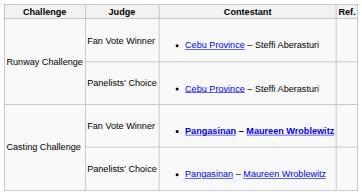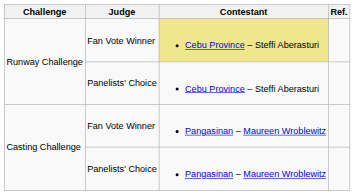Runway Challenge / Fan Vote Winner | Contestant: no background -> khaki background
Casting Challenge / Fan Vote Winner | Contestant: bold -> normal
